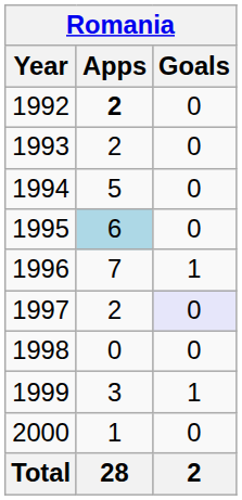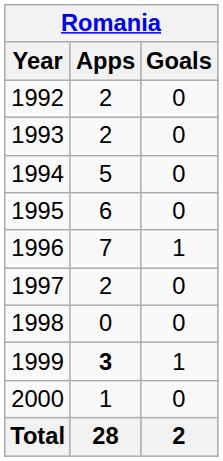1992 | Apps: bold -> normal
1995 | Apps: lightblue background -> no background
1997 | Goals: lavender background -> no background
1999 | Apps: normal -> bold
